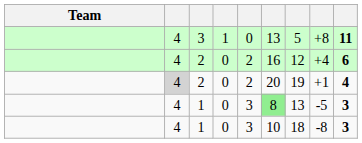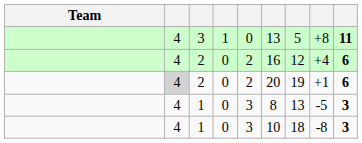row 4 | column 9: 4 -> 6
row 5 | column 6: lightgreen background -> no background
